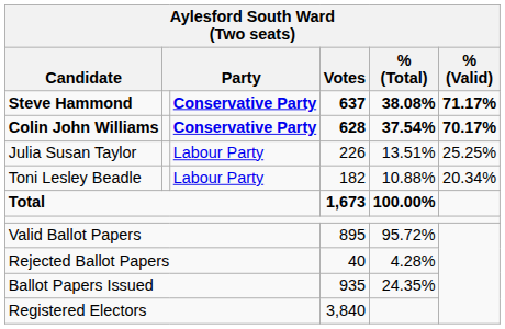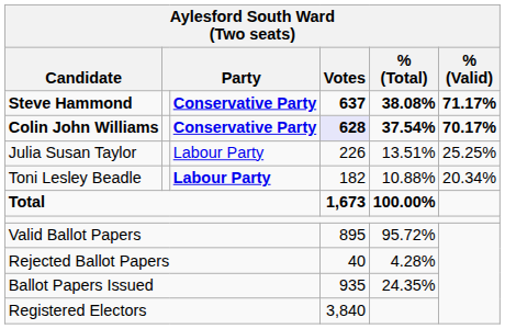Colin John Williams | Votes: no background -> lavender background
Toni Lesley Beadle | column 3: normal -> bold
